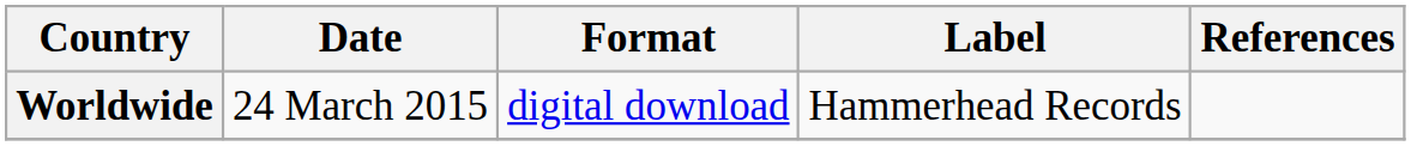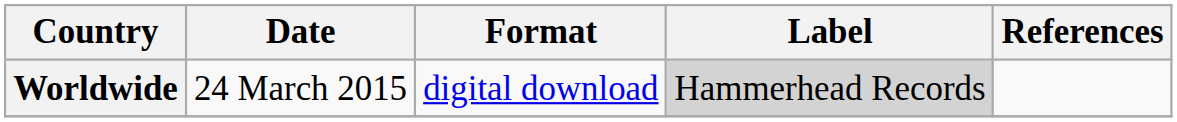Worldwide | Label: no background -> lightgrey background
